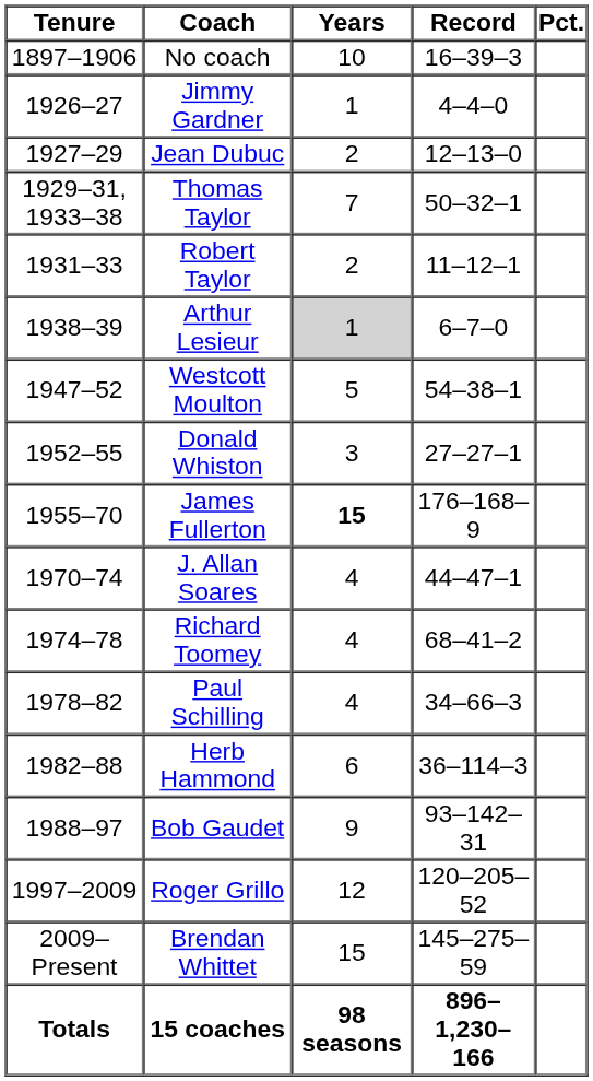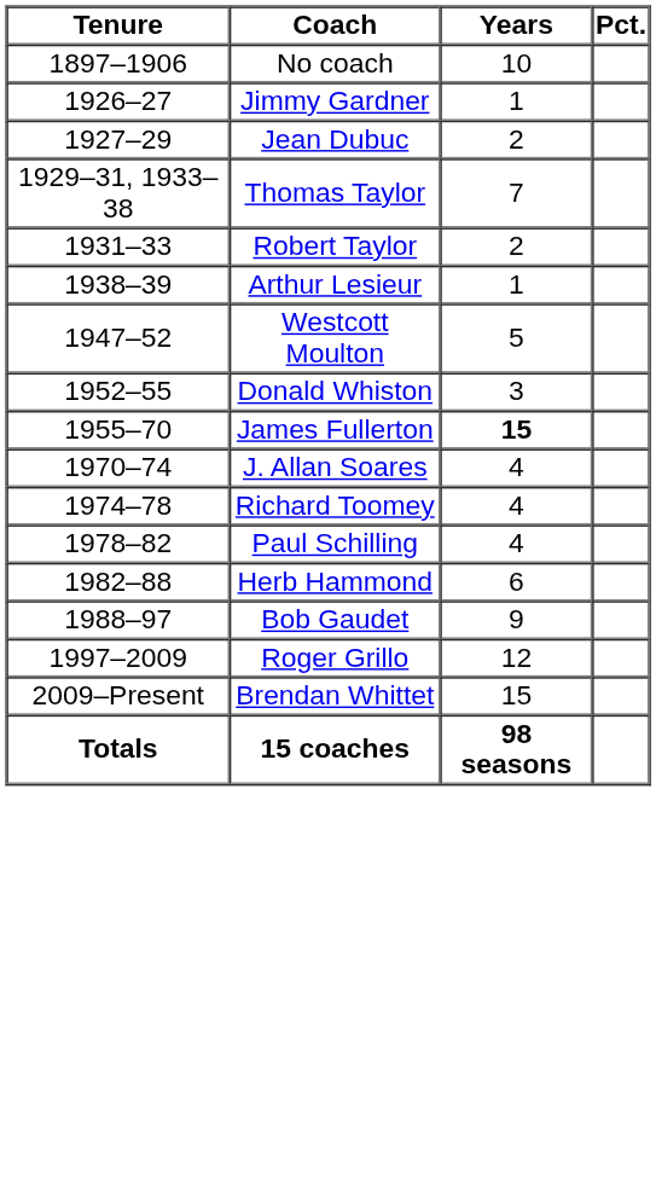- column: Record | 16–39–3 | 4–4–0 | 12–13–0 | 50–32–1 | 11–12–1 | 6–7–0 | 54–38–1 | 27–27–1 | 176–168–9 | 44–47–1 | 68–41–2 | 34–66–3 | 36–114–3 | 93–142–31 | 120–205–52 | 145–275–59 | 896–1,230–166
Arthur Lesieur | Years: lightgrey background -> no background
